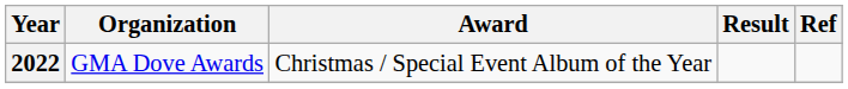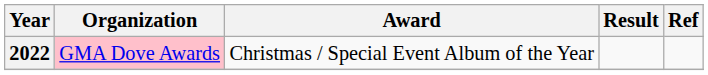2022 | Organization: no background -> pink background
